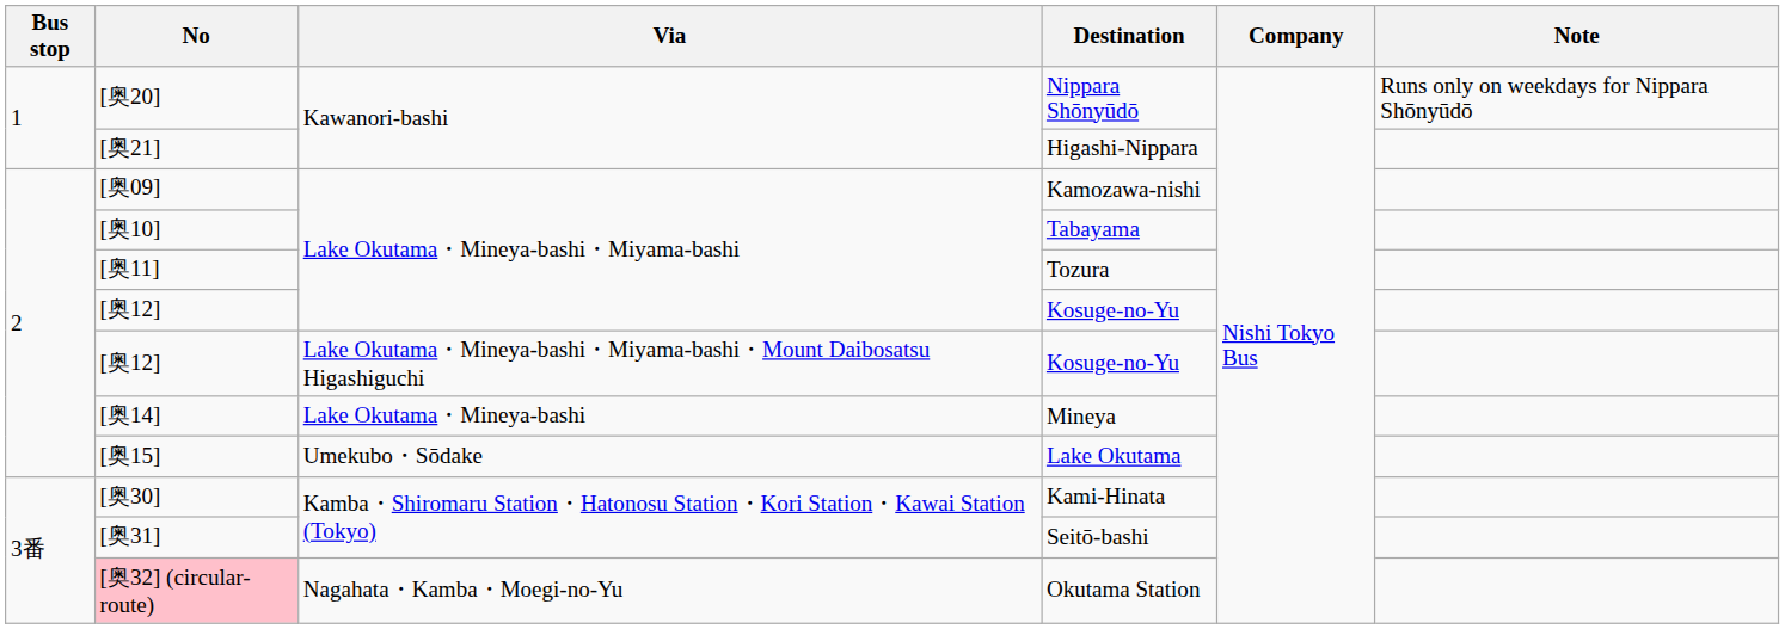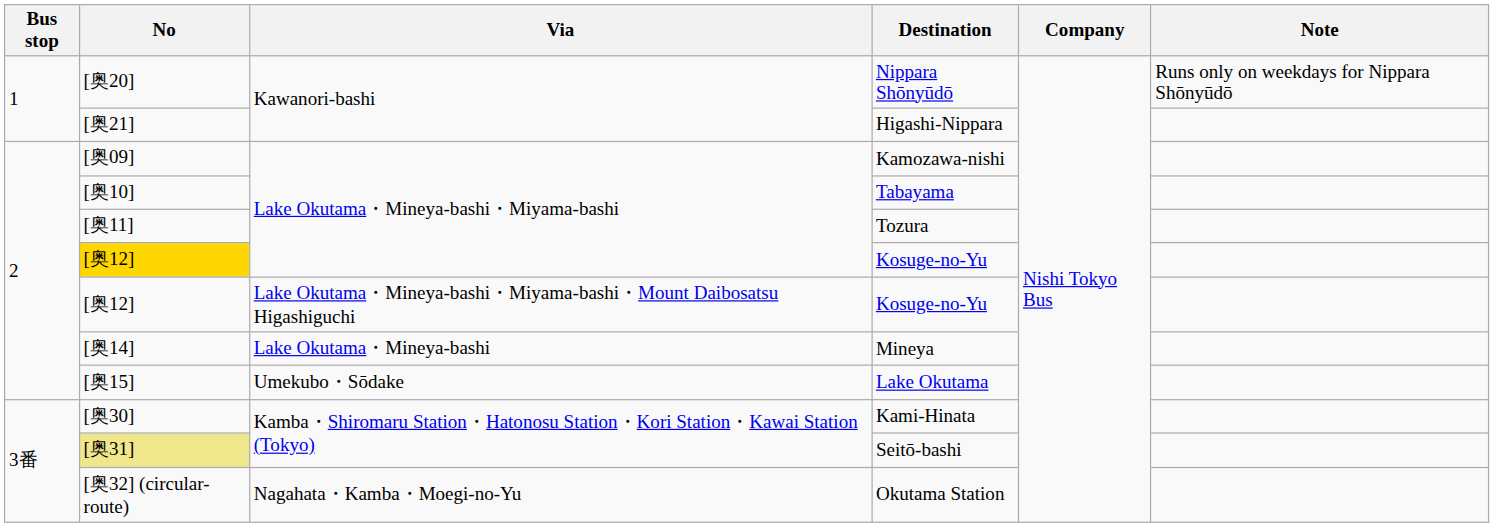Lake Okutama・Mineya-bashi・Miyama-bashi / Kosuge-no-Yu | No: no background -> gold background
Seitō-bashi | No: no background -> khaki background
Okutama Station | No: pink background -> no background
